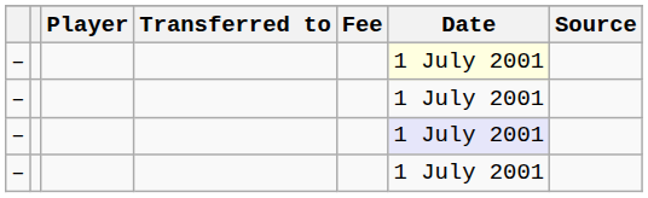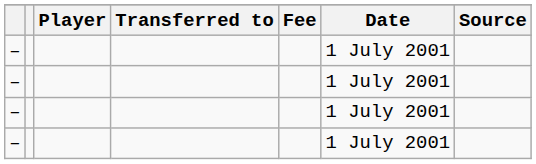row 2 | Date: lightyellow background -> no background
row 4 | Date: lavender background -> no background
